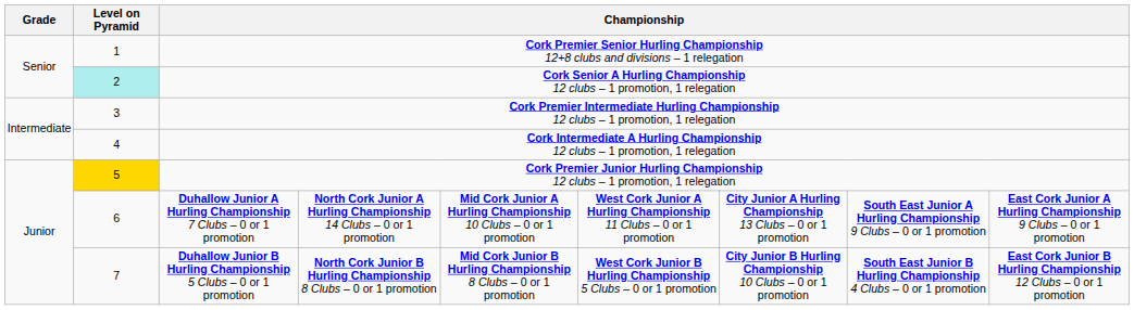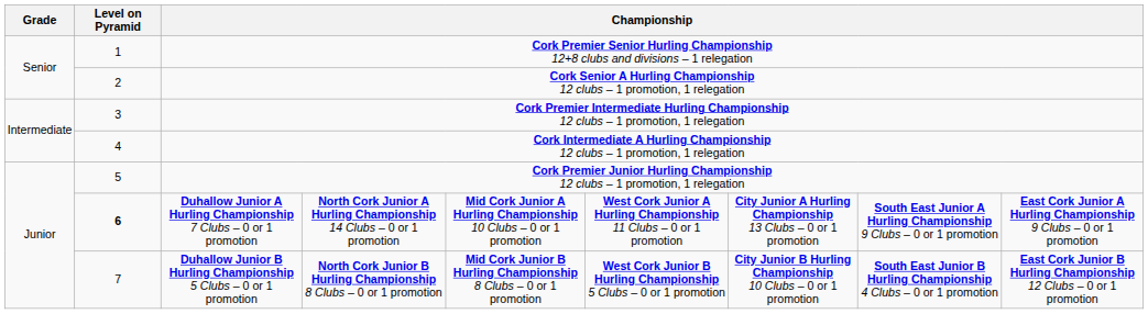row 3 | Level on Pyramid: paleturquoise background -> no background
row 6 | Level on Pyramid: gold background -> no background
row 7 | Level on Pyramid: normal -> bold
